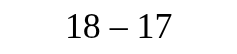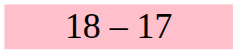row 1 | column 1: no background -> pink background
